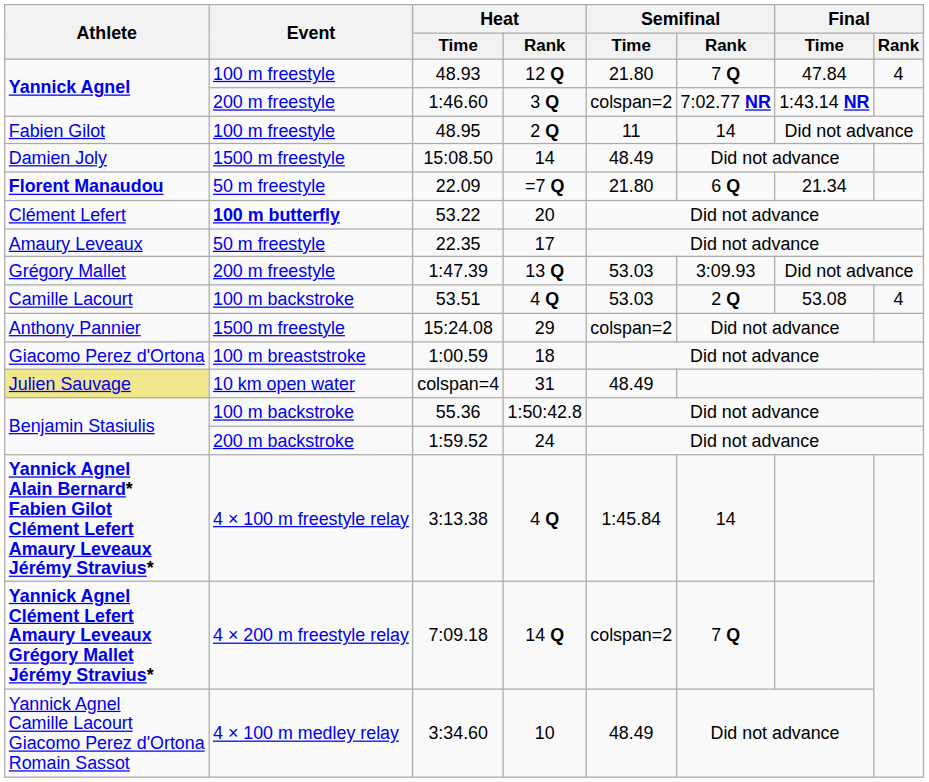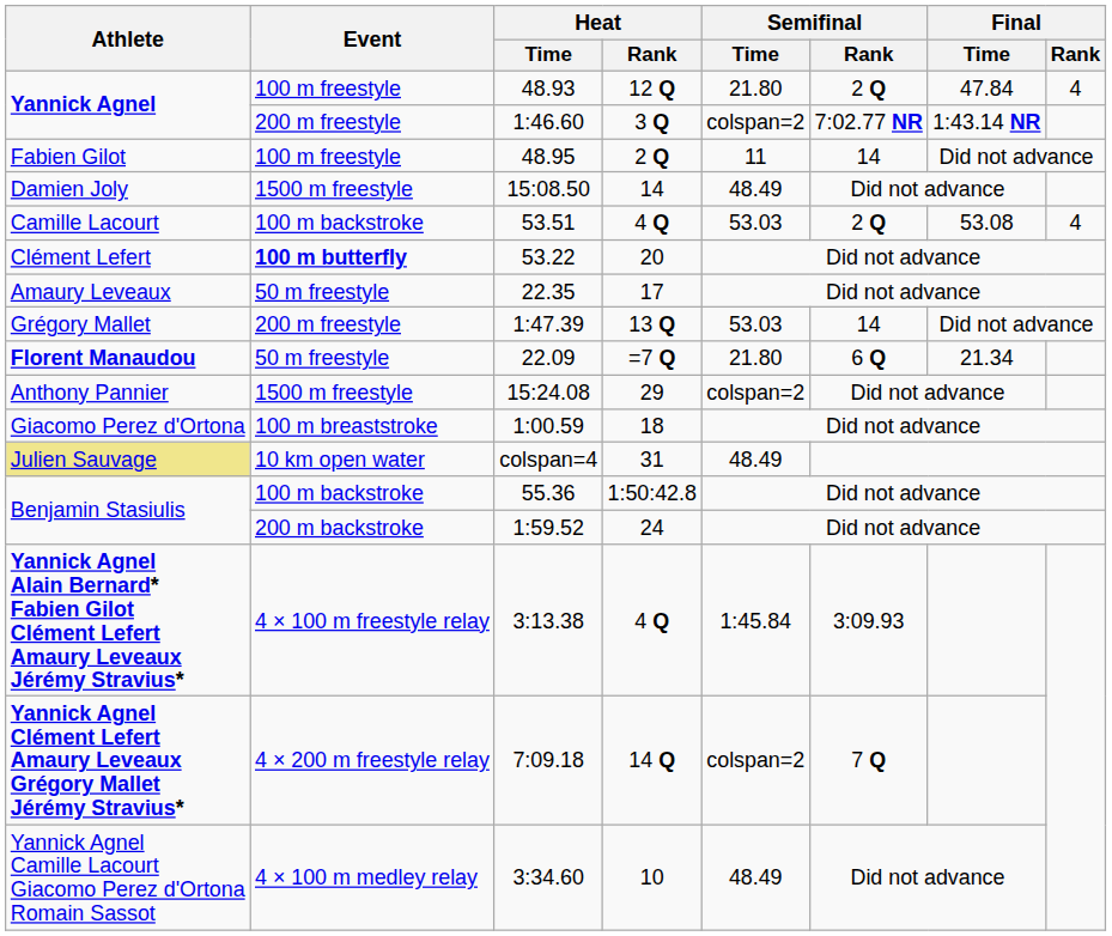48.93 | Semifinal / Rank: 7 Q -> 2 Q
rows swapped: 53.51 <-> 22.09
1:47.39 | Semifinal / Rank: 3:09.93 -> 14
3:13.38 | Semifinal / Rank: 14 -> 3:09.93
